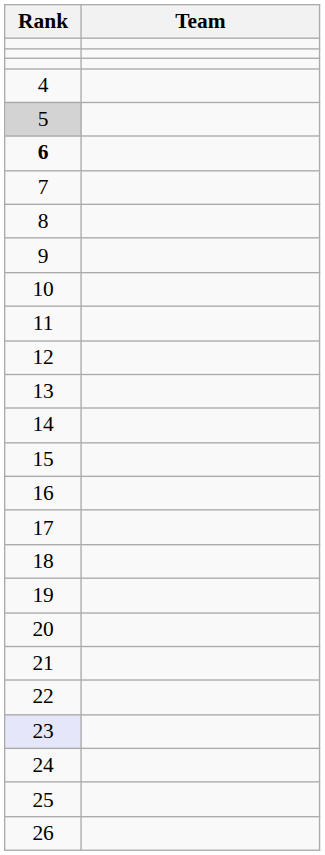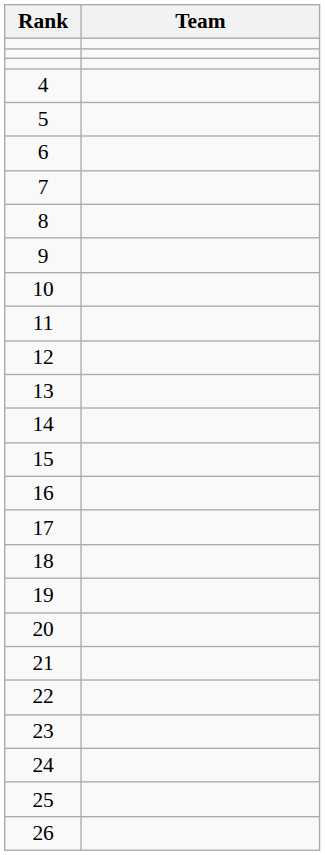row 6 | Rank: lightgrey background -> no background
row 7 | Rank: bold -> normal
row 24 | Rank: lavender background -> no background
